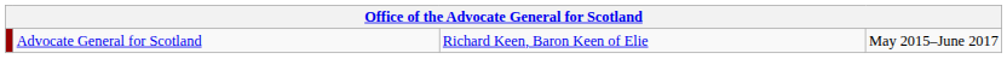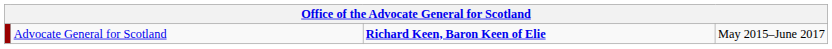Advocate General for Scotland | column 3: normal -> bold
